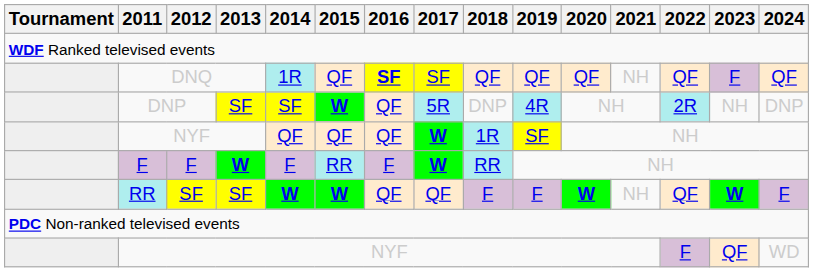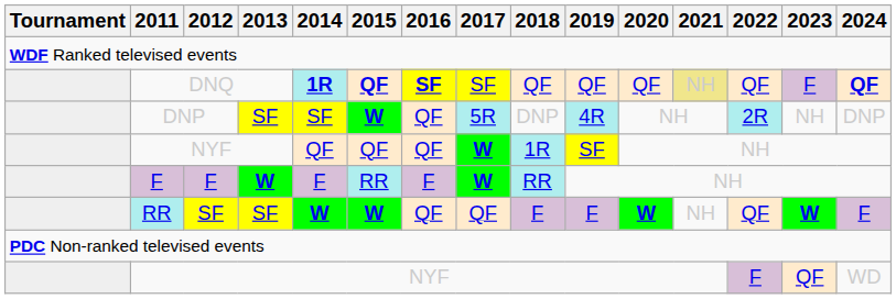DNQ | 2014: normal -> bold
DNQ | 2015: normal -> bold
DNQ | 2021: no background -> khaki background
DNQ | 2024: normal -> bold
